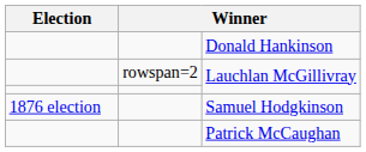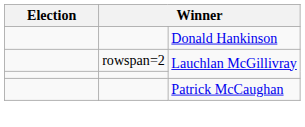- row: 1876 election | Samuel Hodgkinson
